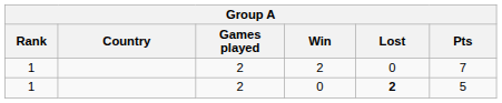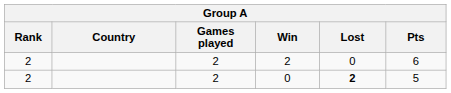row 3 | Rank: 1 -> 2
row 3 | Pts: 7 -> 6
row 4 | Rank: 1 -> 2
